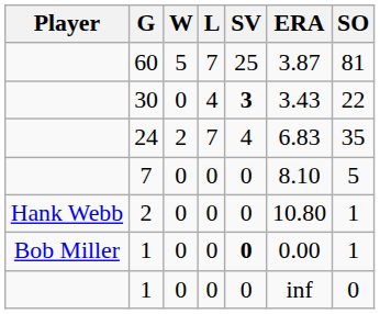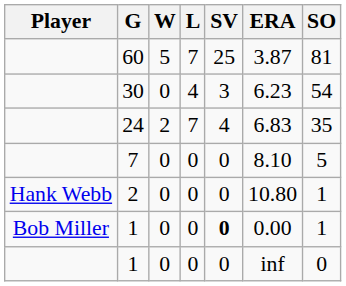30 | SV: bold -> normal
30 | ERA: 3.43 -> 6.23
30 | SO: 22 -> 54
